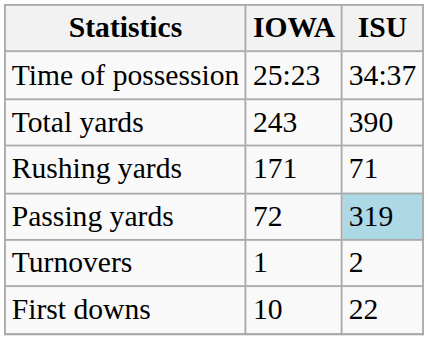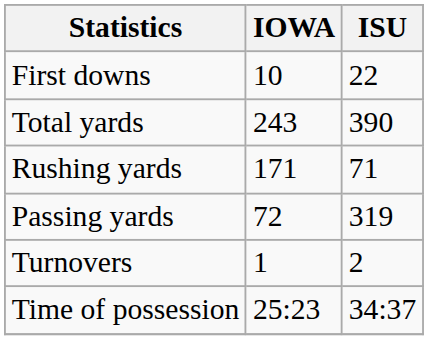rows swapped: First downs <-> Time of possession
Passing yards | ISU: lightblue background -> no background
